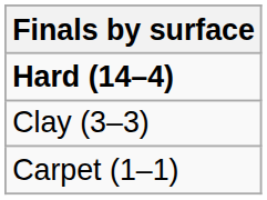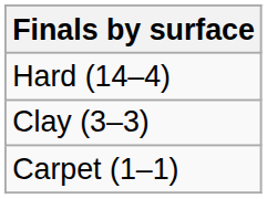row 2 | column 1: bold -> normal
